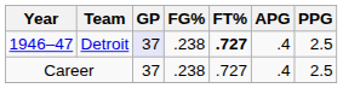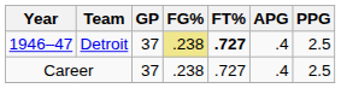1946–47 | GP: lavender background -> no background
1946–47 | FG%: no background -> khaki background
